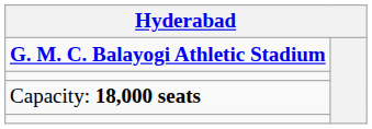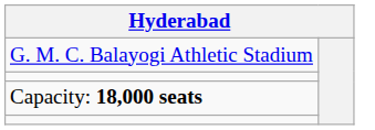row 2 | column 1: bold -> normal
